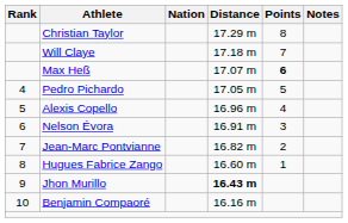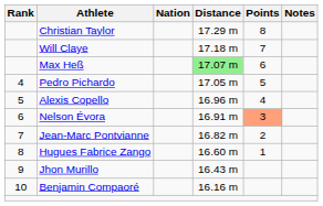Max Heß | Distance: no background -> lightgreen background
Max Heß | Points: bold -> normal
Nelson Évora | Points: no background -> lightsalmon background
Jhon Murillo | Distance: bold -> normal
